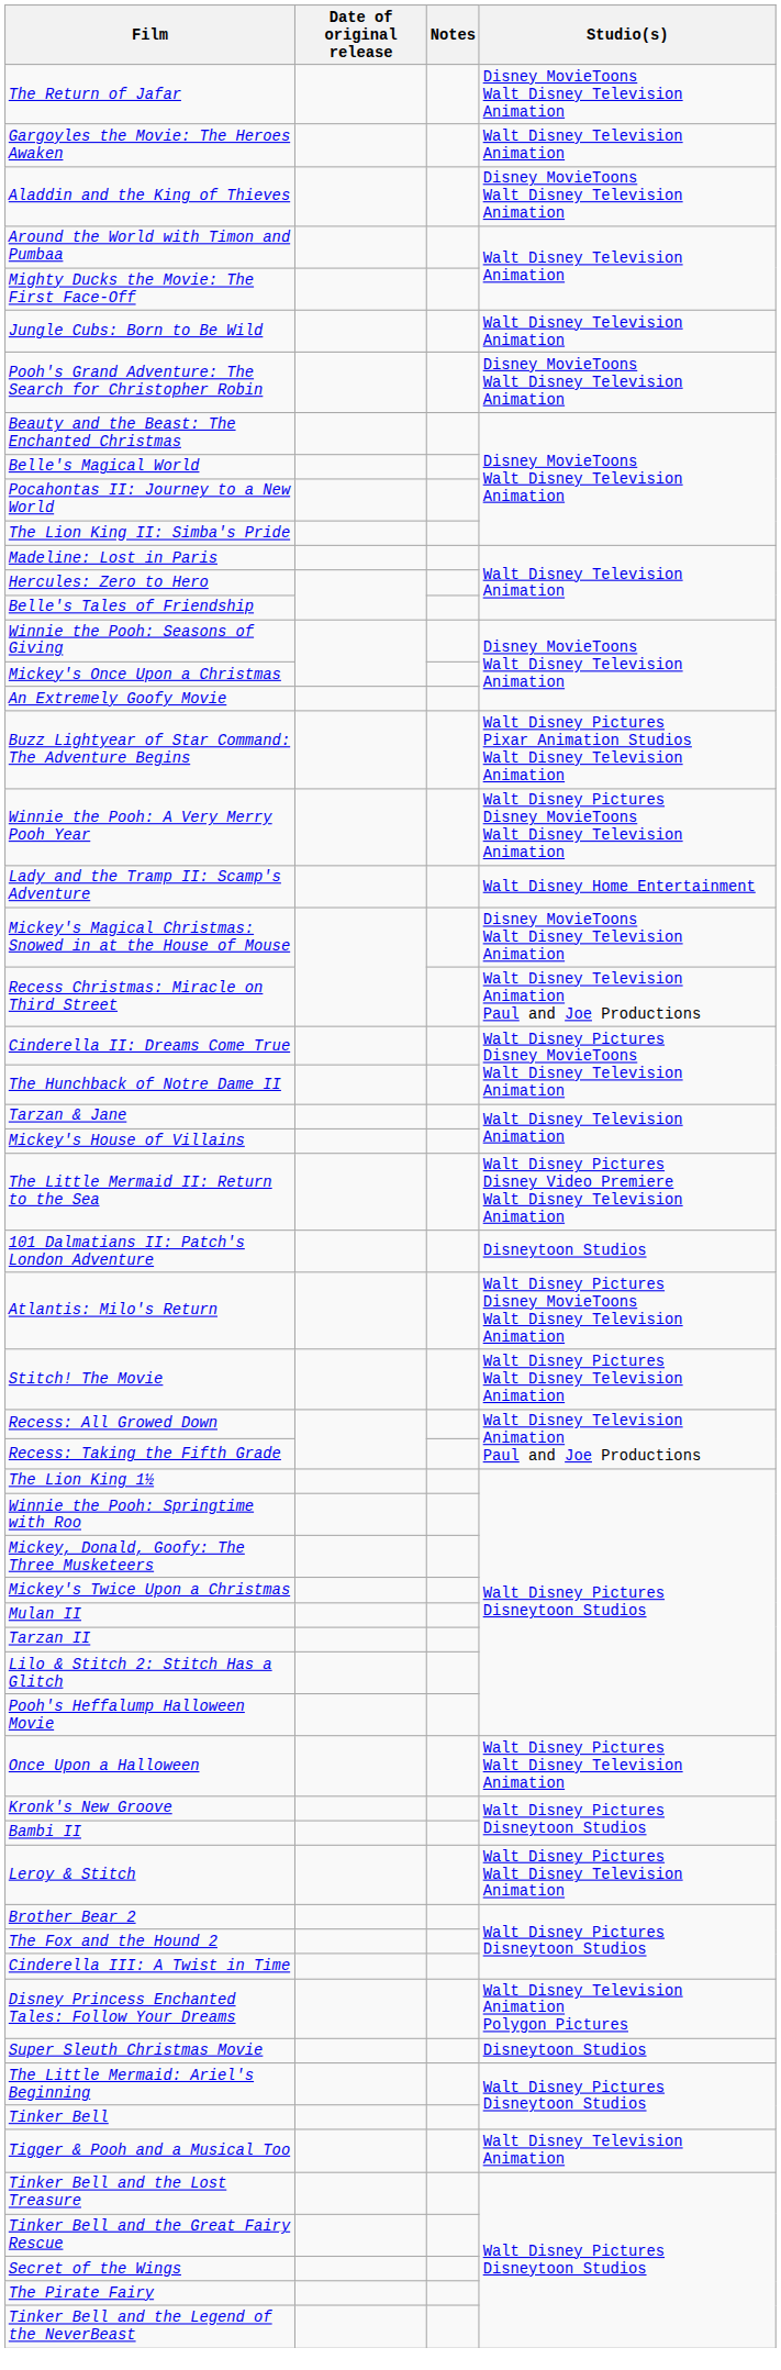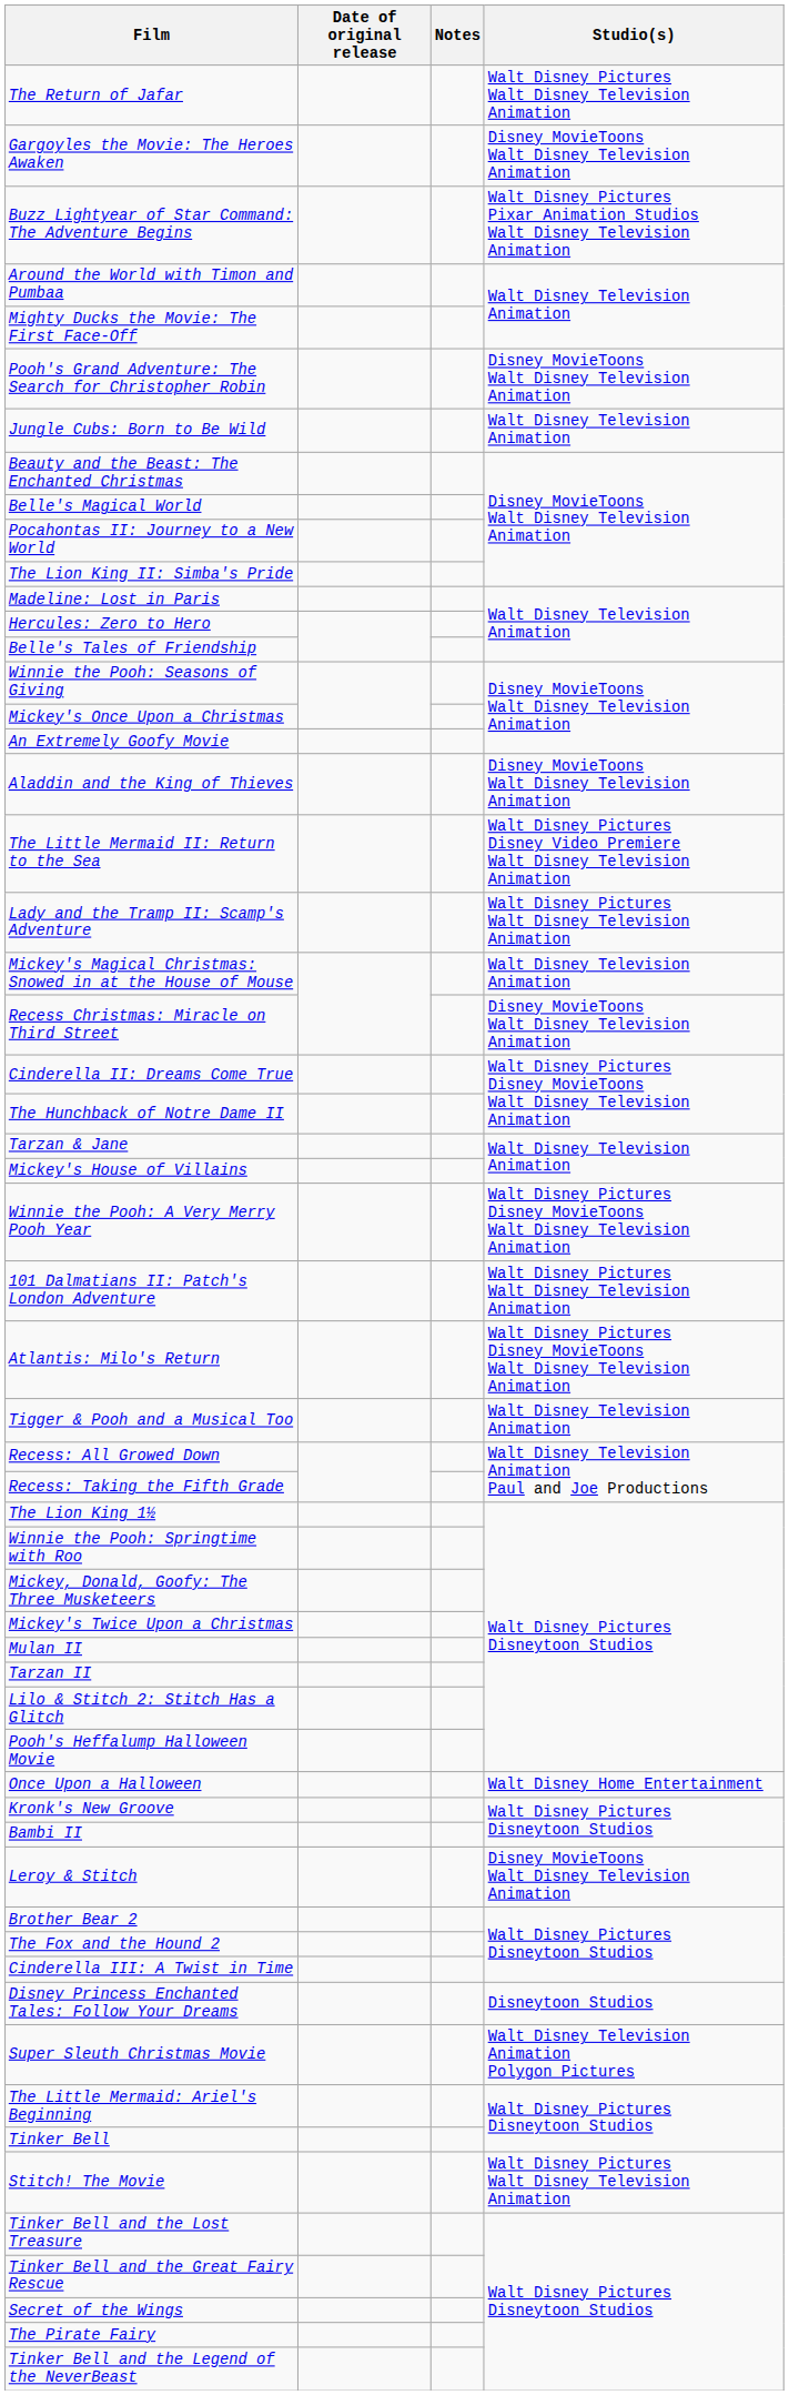The Return of Jafar | Studio(s): Disney MovieToons Walt Disney Television Animation -> Walt Disney Pictures Walt Disney Television Animation
Gargoyles the Movie: The Heroes Awaken | Studio(s): Walt Disney Television Animation -> Disney MovieToons Walt Disney Television Animation
rows swapped: Aladdin and the King of Thieves <-> Buzz Lightyear of Star Command: The Adventure Begins
rows swapped: Pooh's Grand Adventure: The Search for Christopher Robin <-> Jungle Cubs: Born to Be Wild
rows swapped: The Little Mermaid II: Return to the Sea <-> Winnie the Pooh: A Very Merry Pooh Year
Lady and the Tramp II: Scamp's Adventure | Studio(s): Walt Disney Home Entertainment -> Walt Disney Pictures Walt Disney Television Animation
Mickey's Magical Christmas: Snowed in at the House of Mouse | Studio(s): Disney MovieToons Walt Disney Television Animation -> Walt Disney Television Animation
Recess Christmas: Miracle on Third Street | Studio(s): Walt Disney Television Animation Paul and Joe Productions -> Disney MovieToons Walt Disney Television Animation
101 Dalmatians II: Patch's London Adventure | Studio(s): Disneytoon Studios -> Walt Disney Pictures Walt Disney Television Animation
rows swapped: Stitch! The Movie <-> Tigger & Pooh and a Musical Too
Once Upon a Halloween | Studio(s): Walt Disney Pictures Walt Disney Television Animation -> Walt Disney Home Entertainment
Leroy & Stitch | Studio(s): Walt Disney Pictures Walt Disney Television Animation -> Disney MovieToons Walt Disney Television Animation
Disney Princess Enchanted Tales: Follow Your Dreams | Studio(s): Walt Disney Television Animation Polygon Pictures -> Disneytoon Studios
Super Sleuth Christmas Movie | Studio(s): Disneytoon Studios -> Walt Disney Television Animation Polygon Pictures
